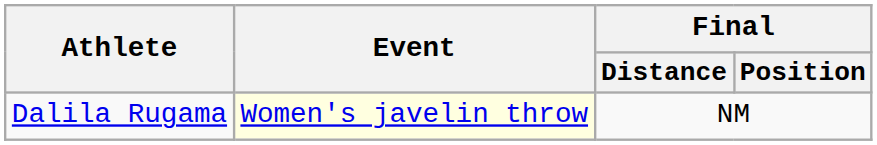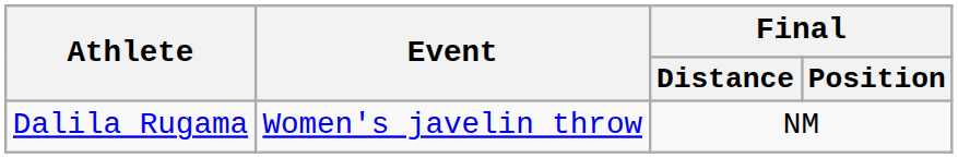Dalila Rugama | Event: lightyellow background -> no background
